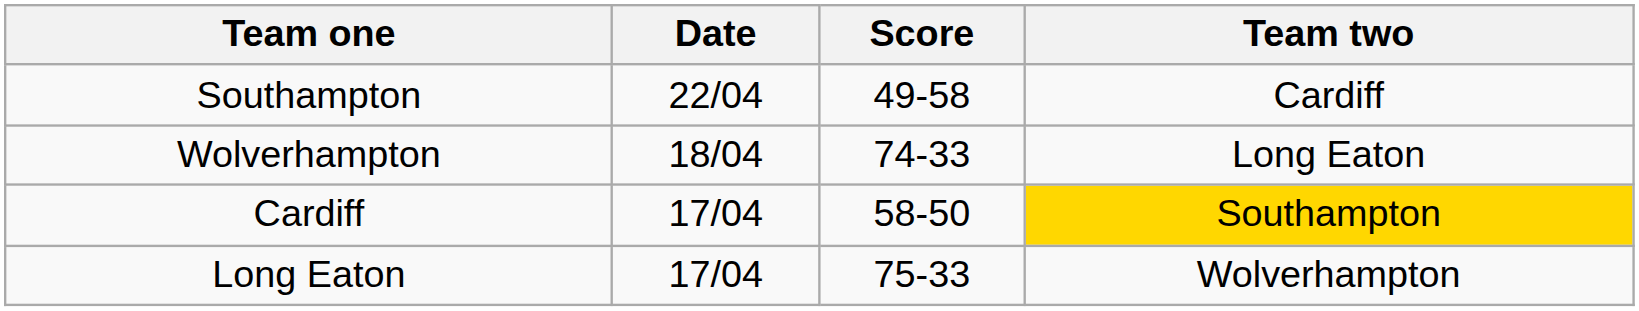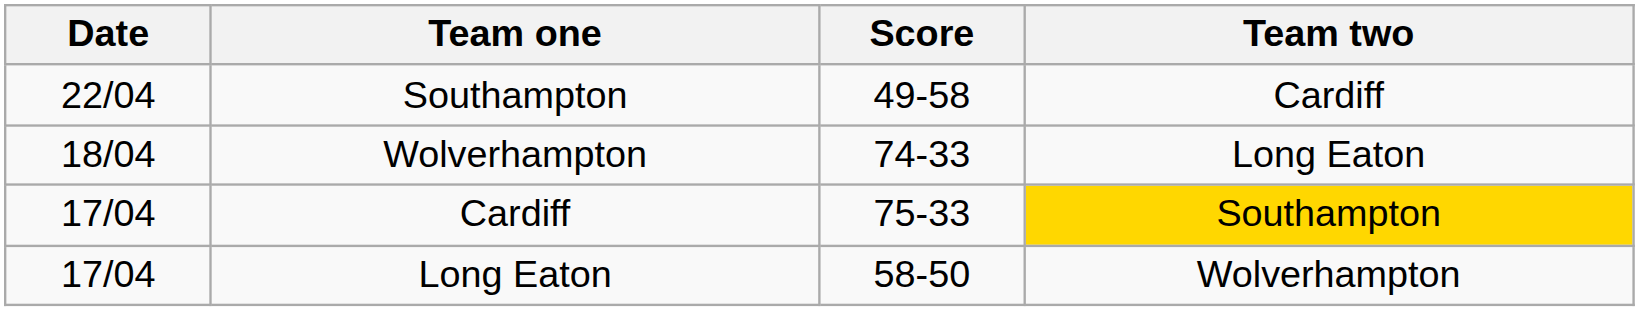columns swapped: Date <-> Team one
row 4 | Score: 58-50 -> 75-33
row 5 | Score: 75-33 -> 58-50
